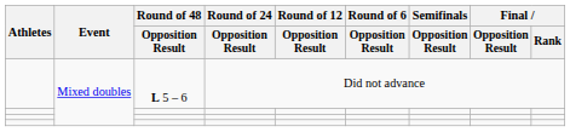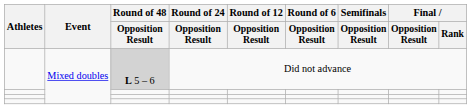L 5 – 6 | Round of 48 / Opposition Result: no background -> lightgrey background
